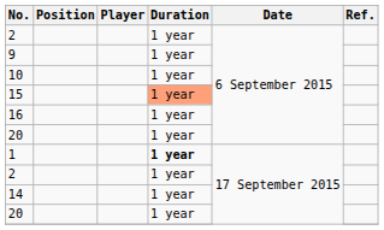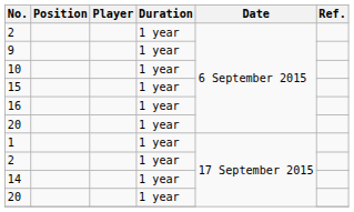15 | Duration: lightsalmon background -> no background
1 | Duration: bold -> normal
